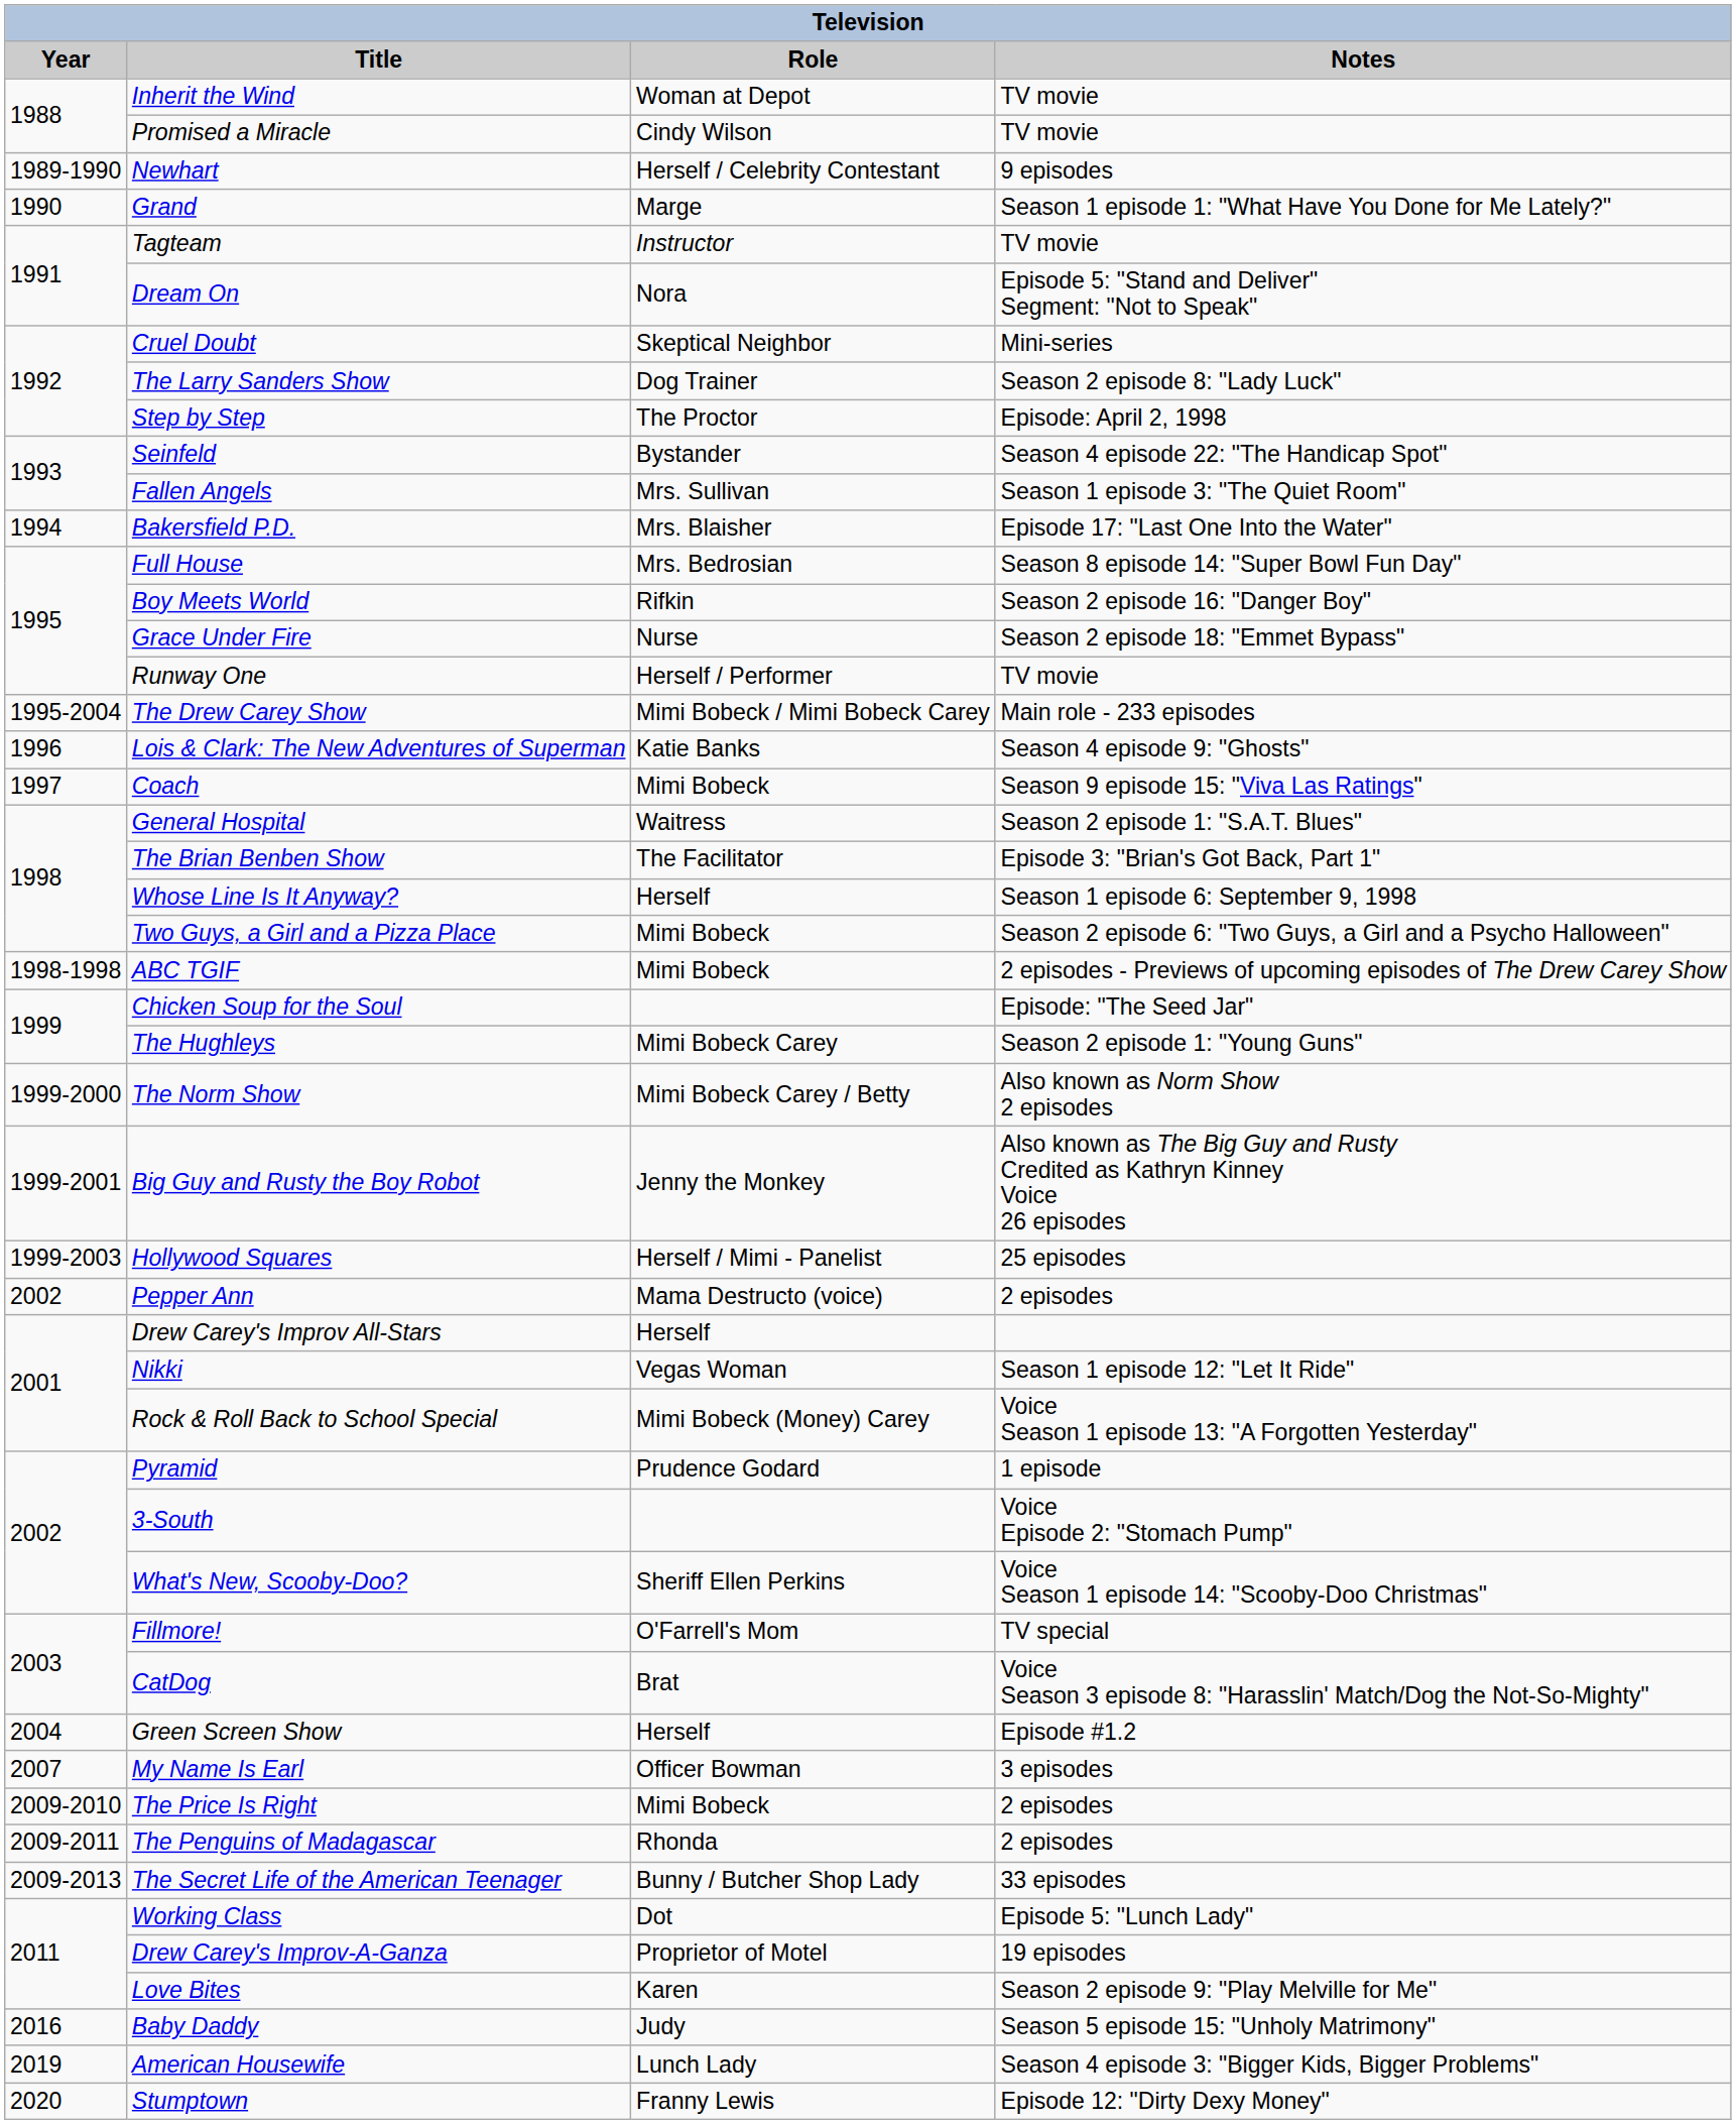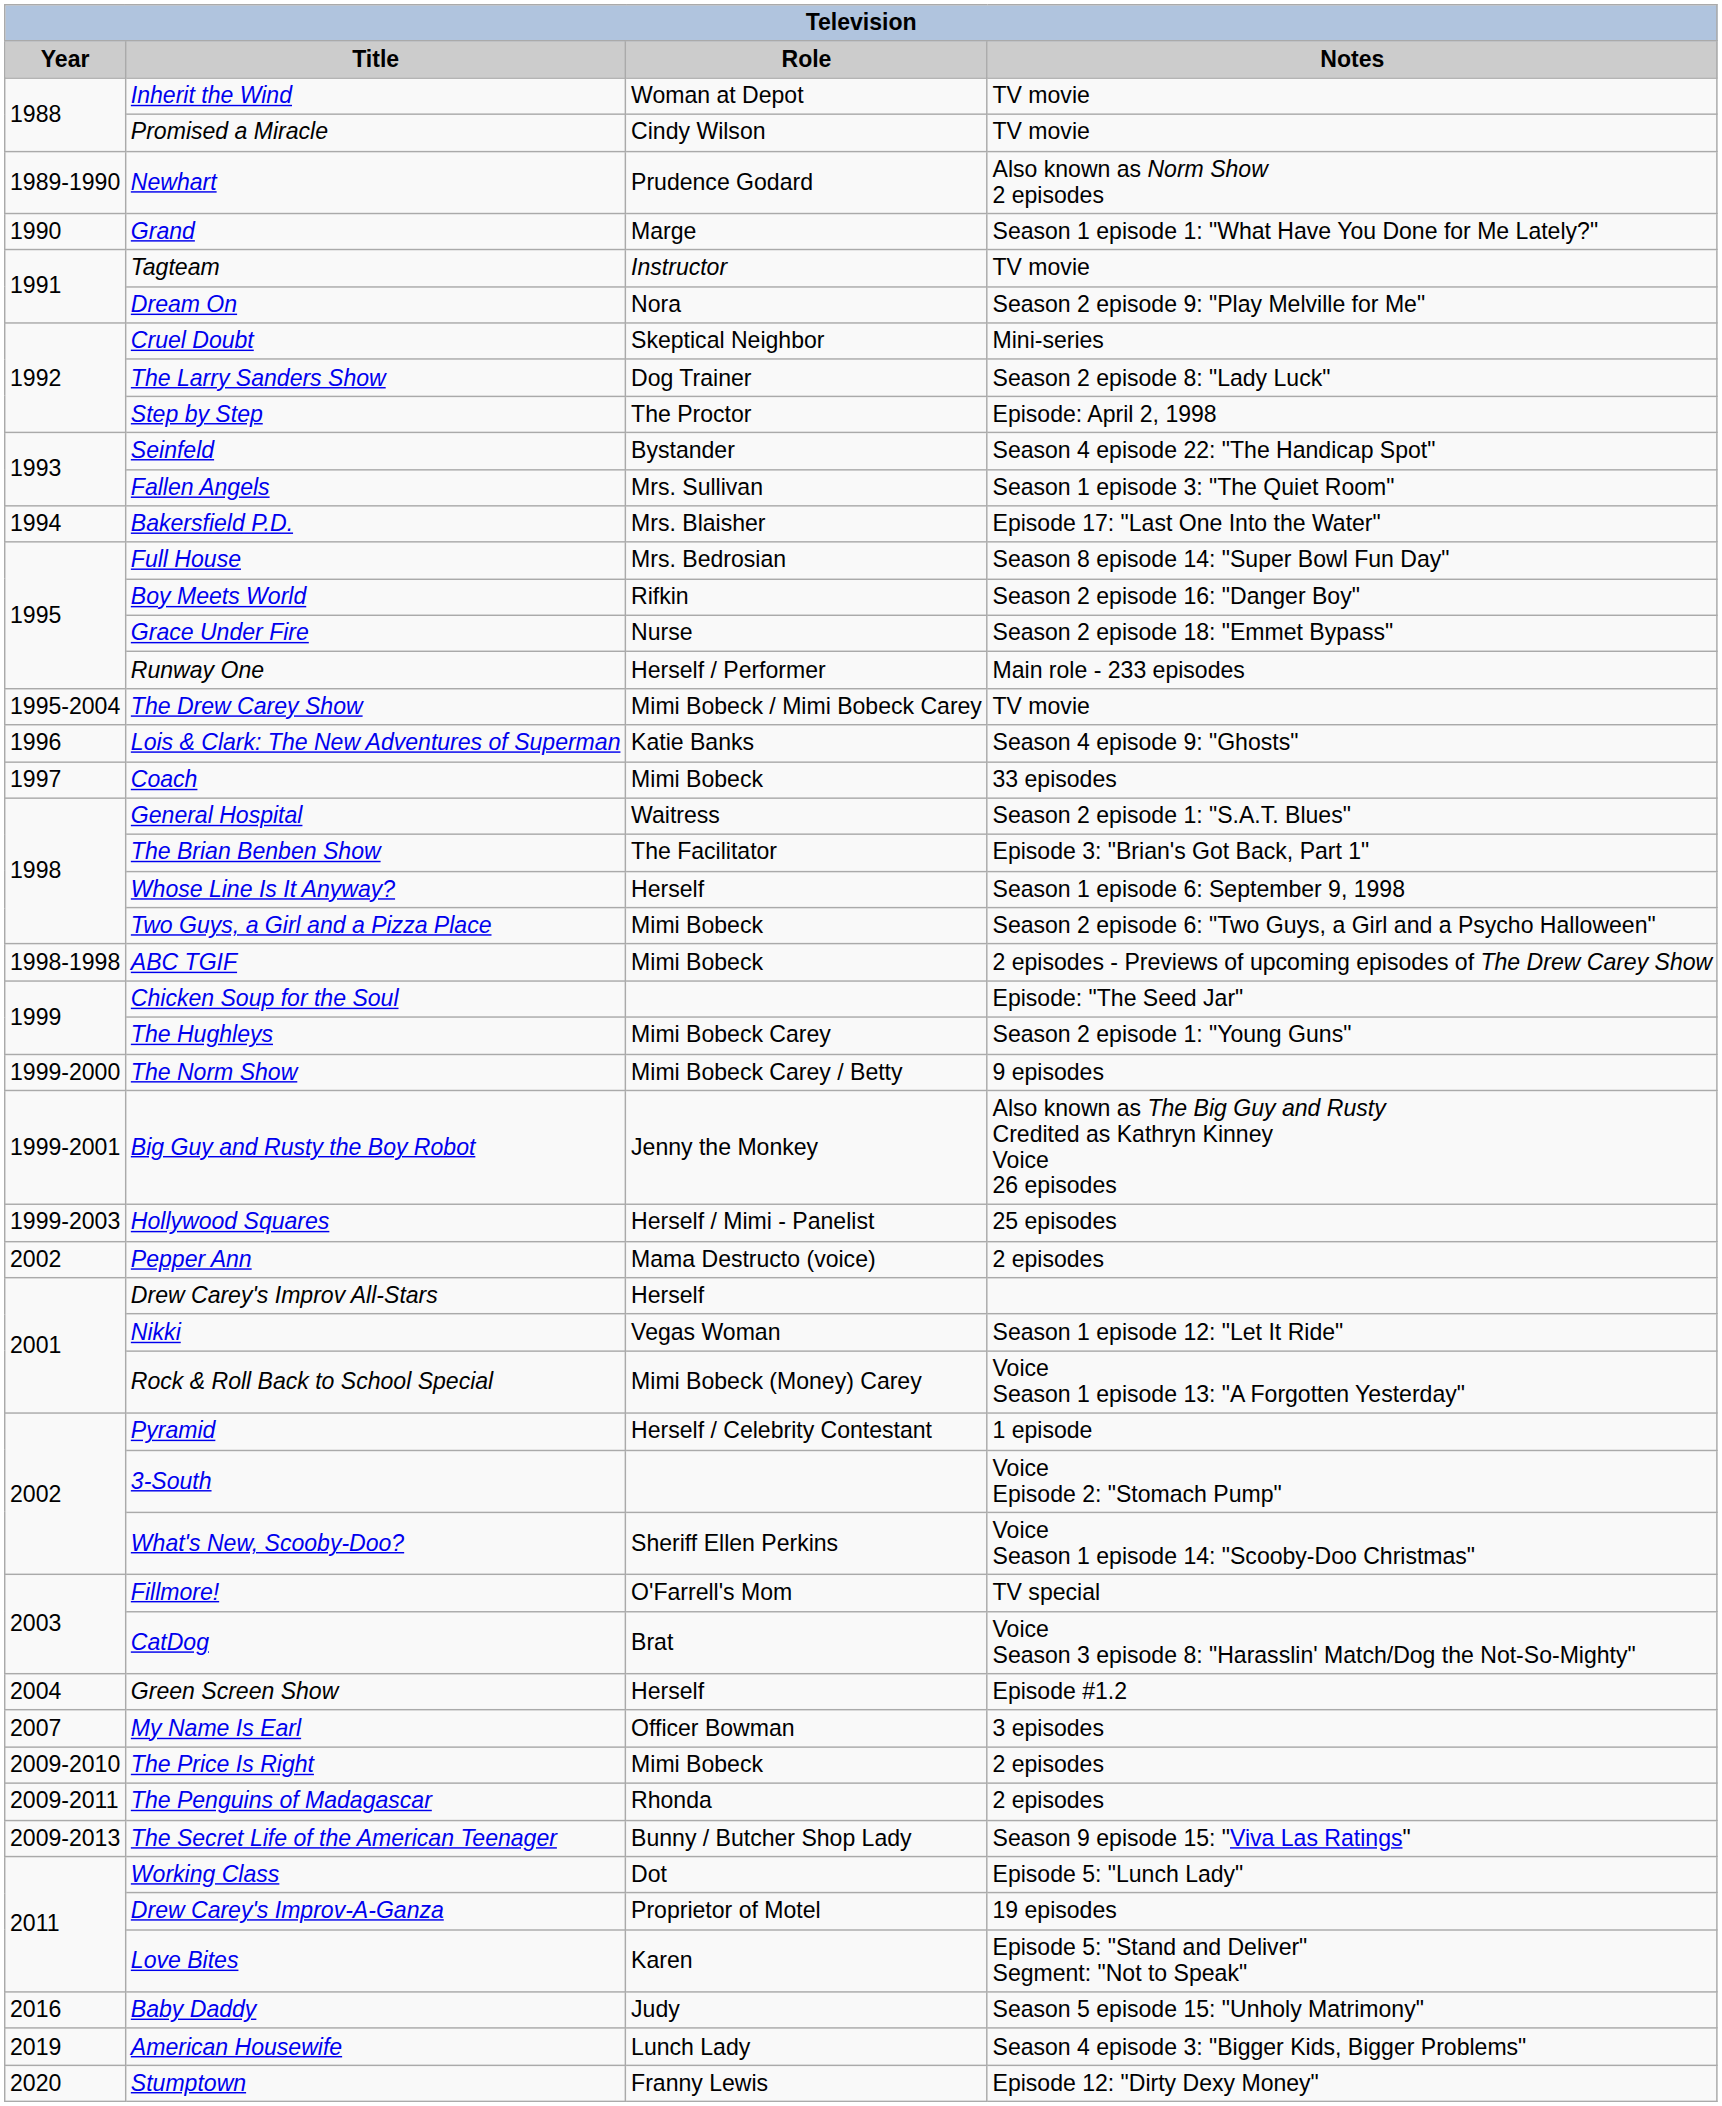Newhart | Role: Herself / Celebrity Contestant -> Prudence Godard
Newhart | Notes: 9 episodes -> Also known as Norm Show 2 episodes
Dream On | Notes: Episode 5: "Stand and Deliver" Segment: "Not to Speak" -> Season 2 episode 9: "Play Melville for Me"
Runway One | Notes: TV movie -> Main role - 233 episodes
The Drew Carey Show | Notes: Main role - 233 episodes -> TV movie
Coach | Notes: Season 9 episode 15: "Viva Las Ratings" -> 33 episodes
The Norm Show | Notes: Also known as Norm Show 2 episodes -> 9 episodes
Pyramid | Role: Prudence Godard -> Herself / Celebrity Contestant
The Secret Life of the American Teenager | Notes: 33 episodes -> Season 9 episode 15: "Viva Las Ratings"
Love Bites | Notes: Season 2 episode 9: "Play Melville for Me" -> Episode 5: "Stand and Deliver" Segment: "Not to Speak"
